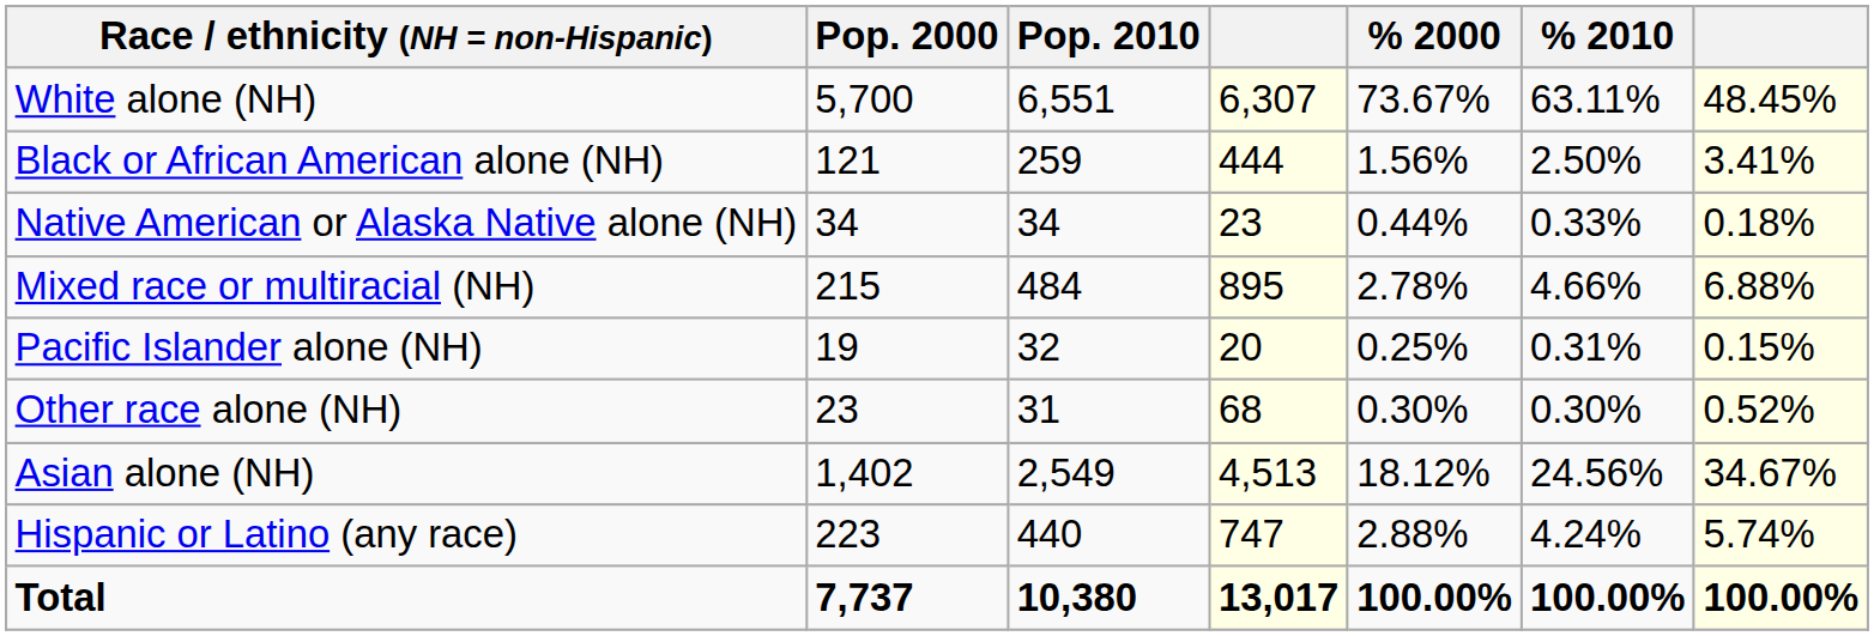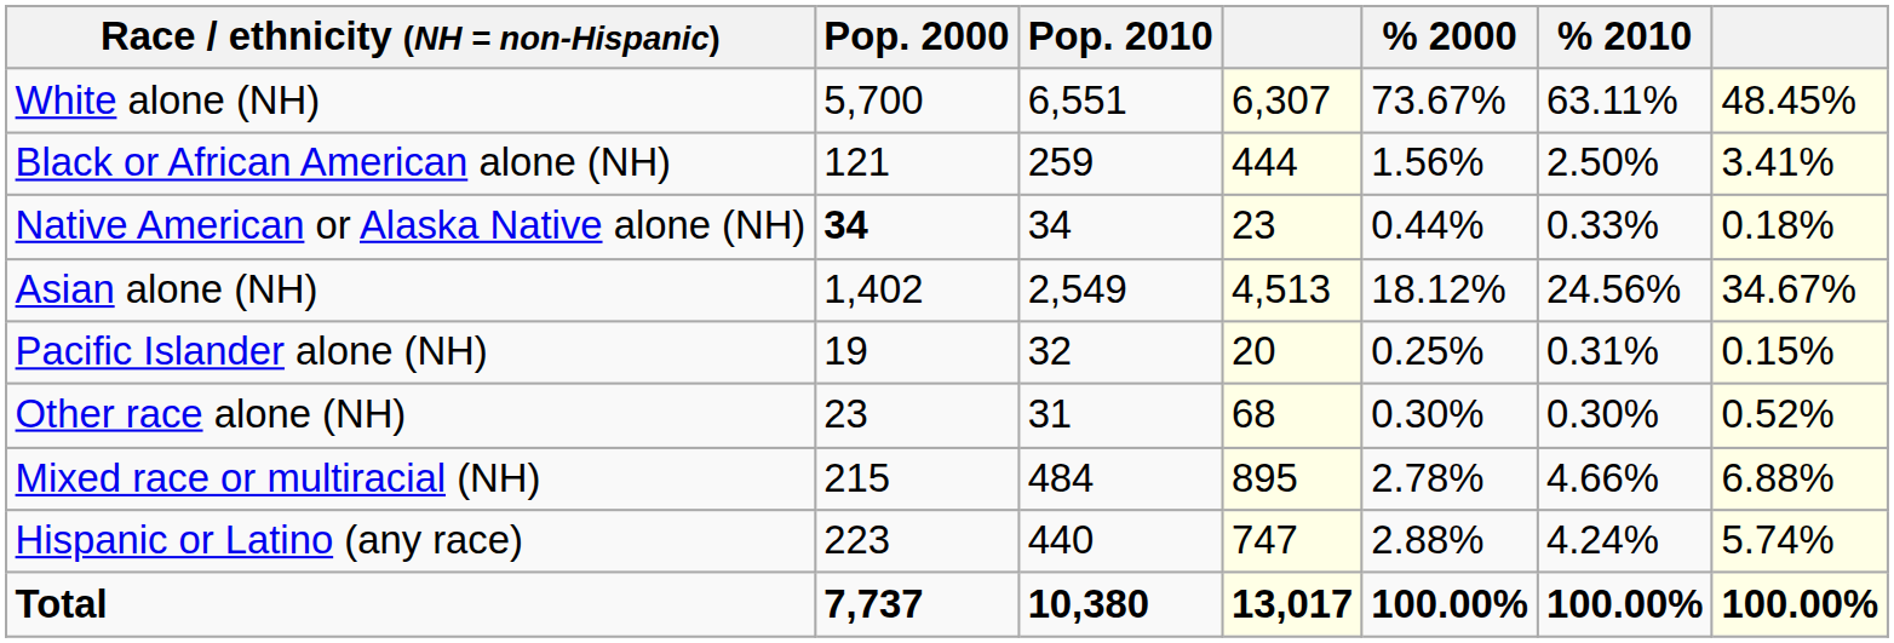Native American or Alaska Native alone (NH) | Pop. 2000: normal -> bold
rows swapped: Asian alone (NH) <-> Mixed race or multiracial (NH)
